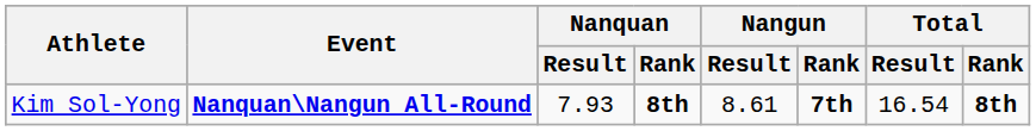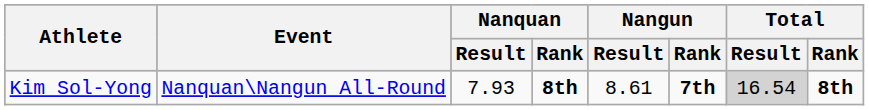row 3 | Event: bold -> normal
row 3 | Total / Result: no background -> lightgrey background
